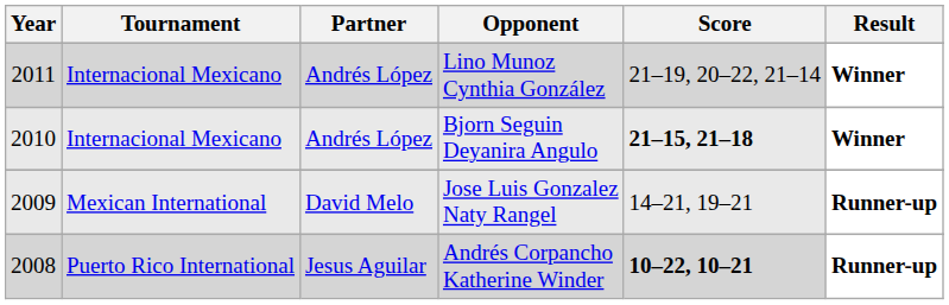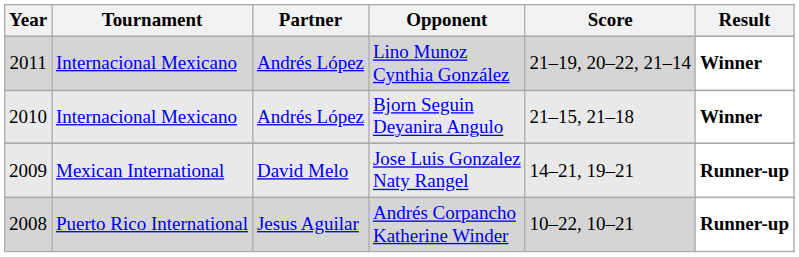Bjorn Seguin Deyanira Angulo | Score: bold -> normal
Andrés Corpancho Katherine Winder | Score: bold -> normal
